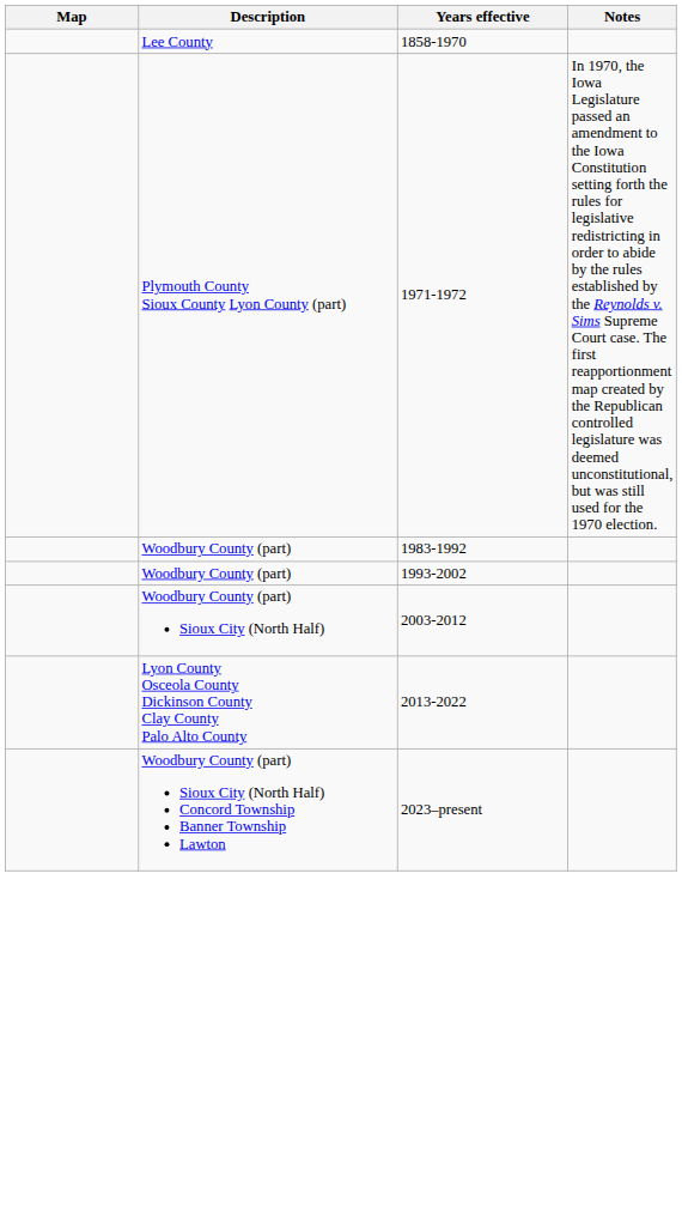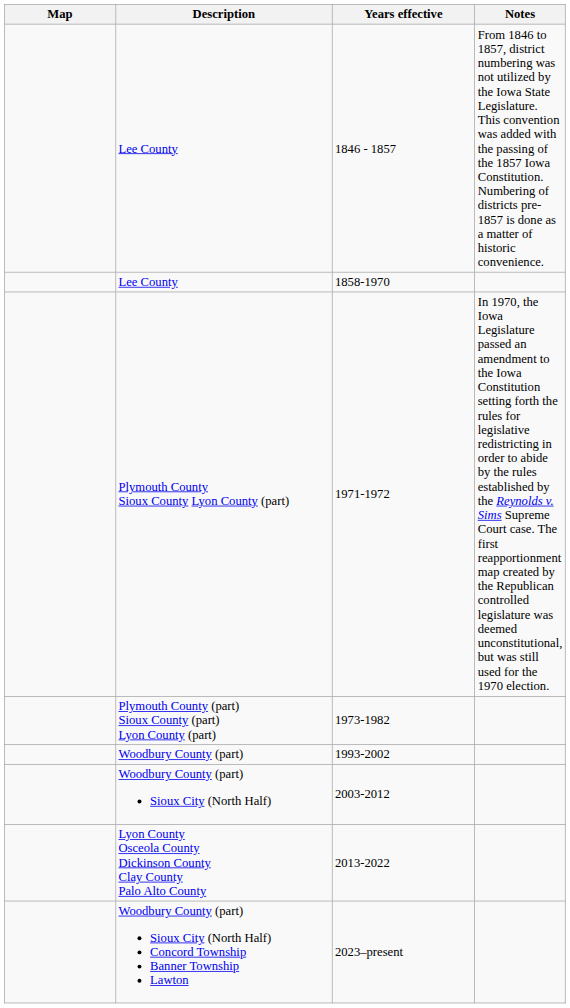+ row: Lee County | 1846 - 1857 | From 1846 to 1857, district numbering was not utilized by the Iowa State Legislature. This convention was added with the passing of the 1857 Iowa Constitution. Numbering of districts pre-1857 is done as a matter of historic convenience.
+ row: Plymouth County (part) Sioux County (part) Lyon County (part) | 1973-1982
- row: Woodbury County (part) | 1983-1992
